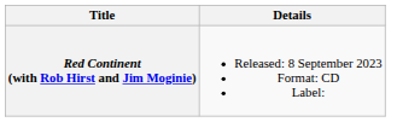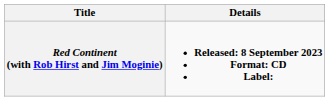Red Continent (with Rob Hirst and Jim Moginie) | Details: normal -> bold
